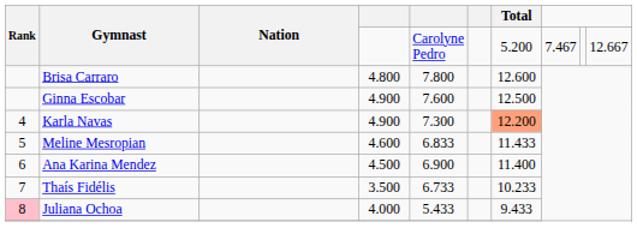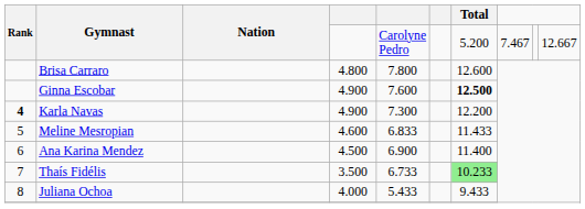Ginna Escobar | Total: normal -> bold
Karla Navas | Rank: normal -> bold
Karla Navas | Total: lightsalmon background -> no background
Thaís Fidélis | Total: no background -> lightgreen background
Juliana Ochoa | Rank: pink background -> no background
